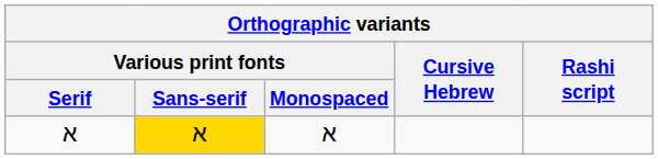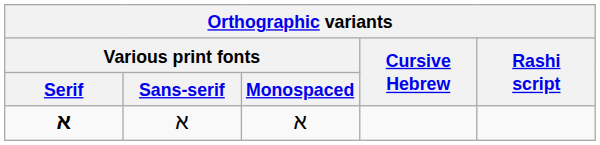row 4 | Various print fonts / Serif: normal -> bold
row 4 | Various print fonts / Sans-serif: gold background -> no background
